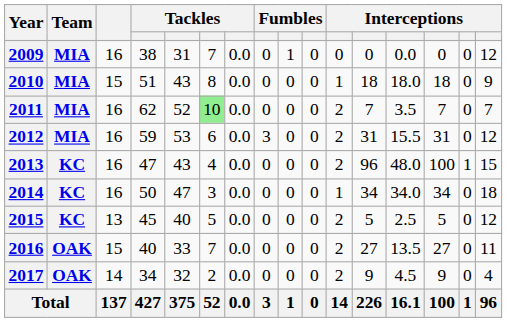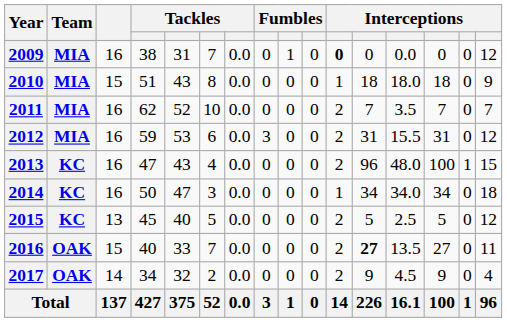2009 | column 11: normal -> bold
2011 | column 6: lightgreen background -> no background
2016 | column 12: normal -> bold
